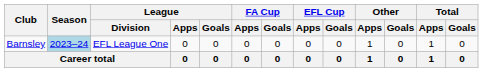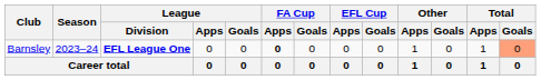Barnsley | Season: lightblue background -> no background
Barnsley | League / Division: normal -> bold
Barnsley | FA Cup / Apps: normal -> bold
Barnsley | Total / Goals: no background -> lightsalmon background
